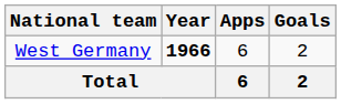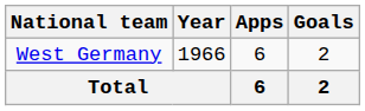West Germany | Year: bold -> normal
